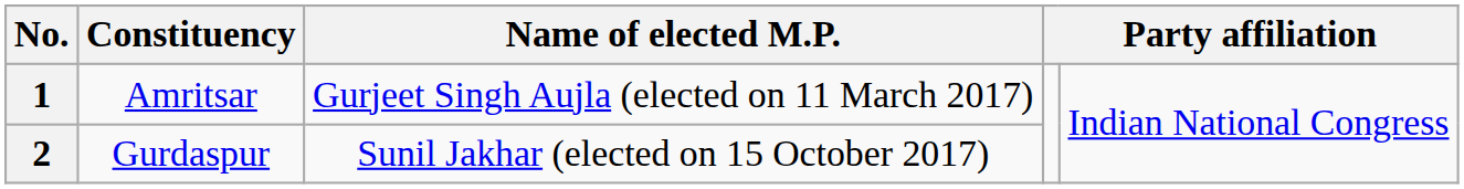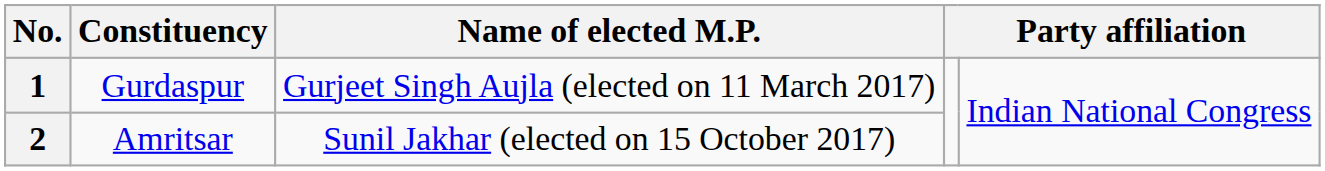1 | Constituency: Amritsar -> Gurdaspur
2 | Constituency: Gurdaspur -> Amritsar
